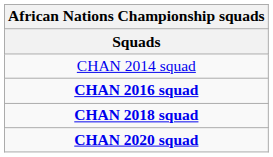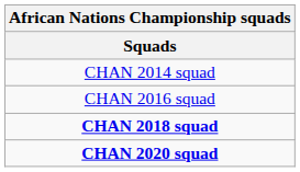row 4 | column 1: bold -> normal
